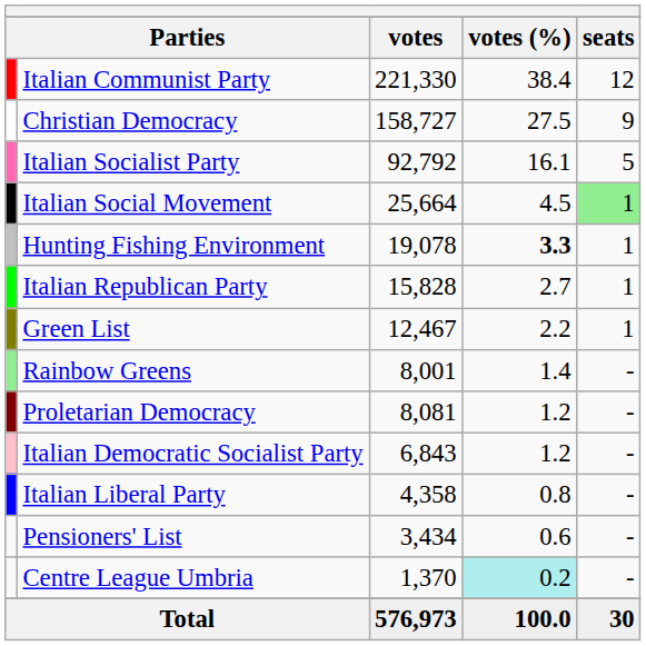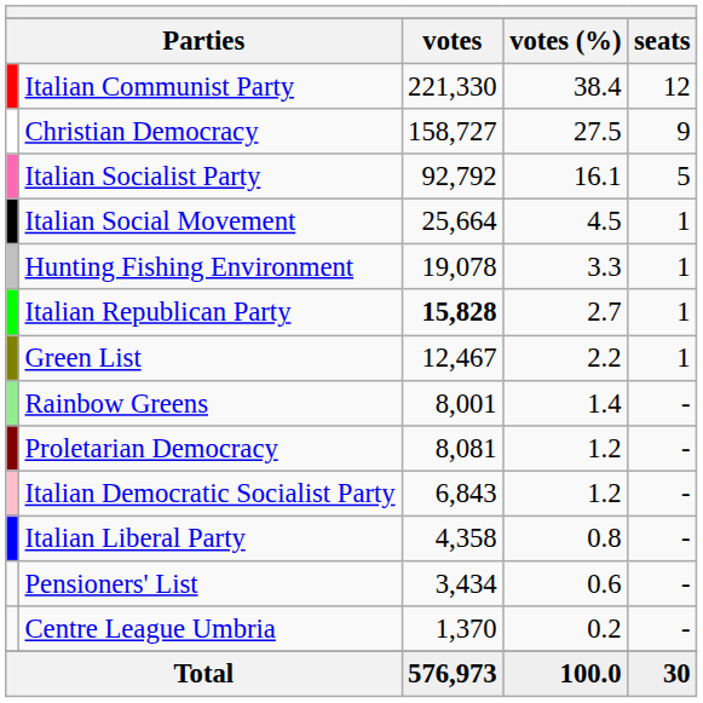Italian Social Movement | seats: lightgreen background -> no background
Hunting Fishing Environment | votes (%): bold -> normal
Italian Republican Party | votes: normal -> bold
Centre League Umbria | votes (%): paleturquoise background -> no background
